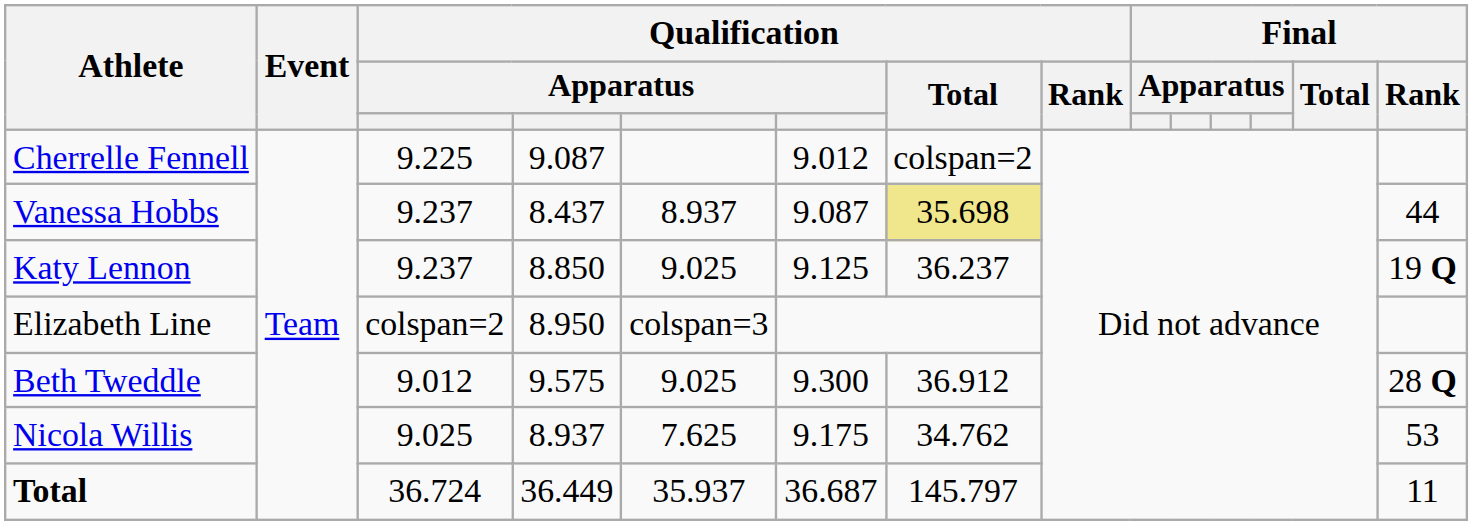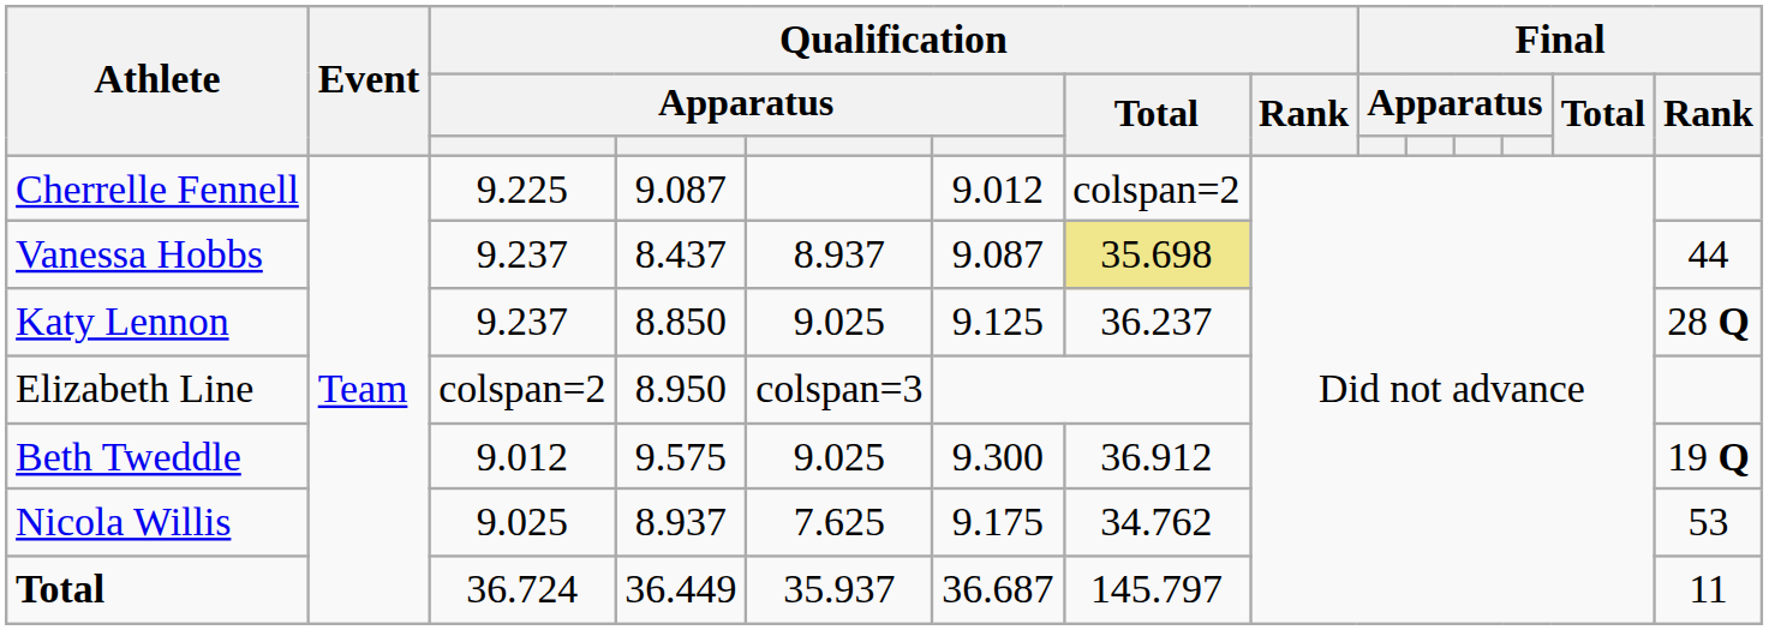Katy Lennon | Final / Rank: 19 Q -> 28 Q
Beth Tweddle | Final / Rank: 28 Q -> 19 Q
